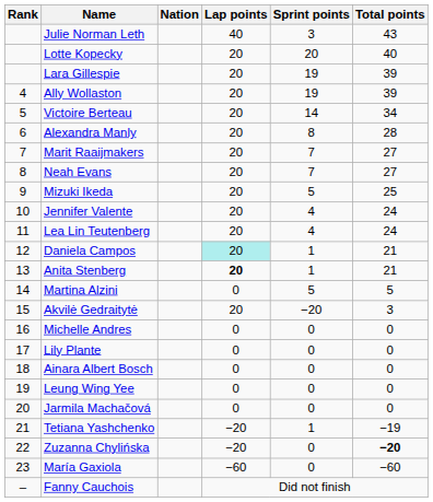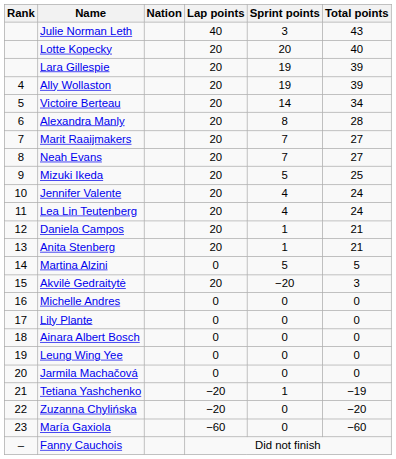Daniela Campos | Lap points: paleturquoise background -> no background
Anita Stenberg | Lap points: bold -> normal
Zuzanna Chylińska | Total points: bold -> normal
